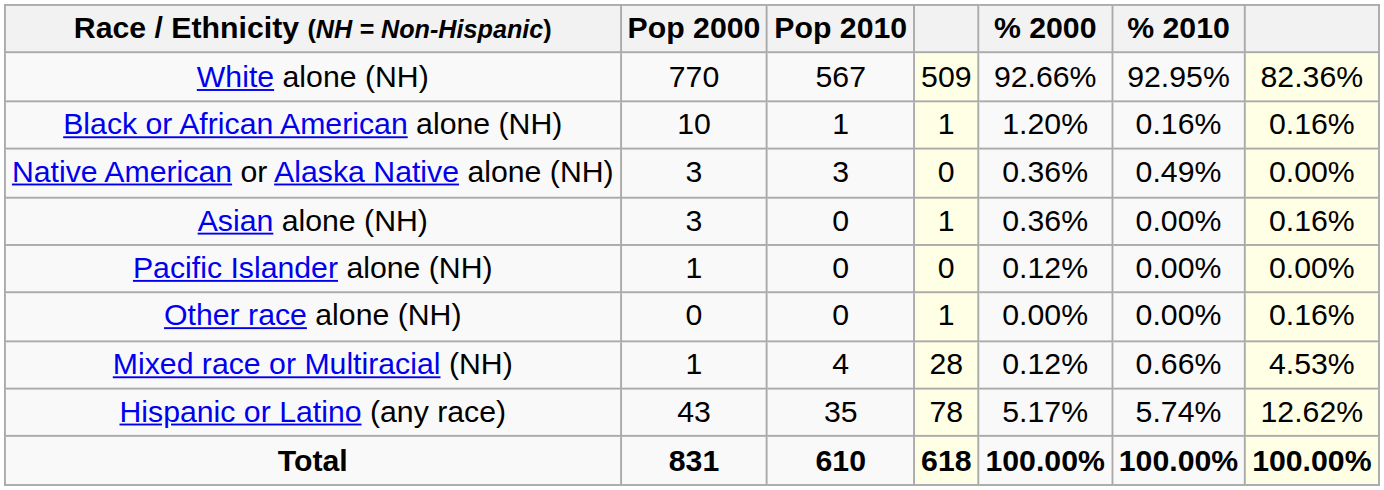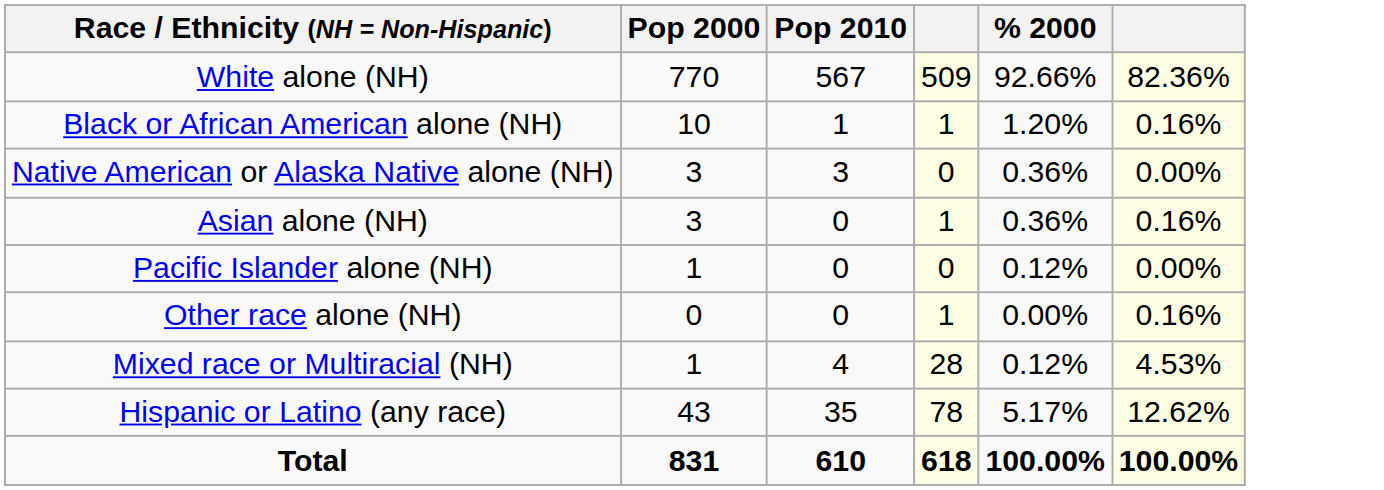- column: % 2010 | 92.95% | 0.16% | 0.49% | 0.00% | 0.00% | 0.00% | 0.66% | 5.74% | 100.00%
